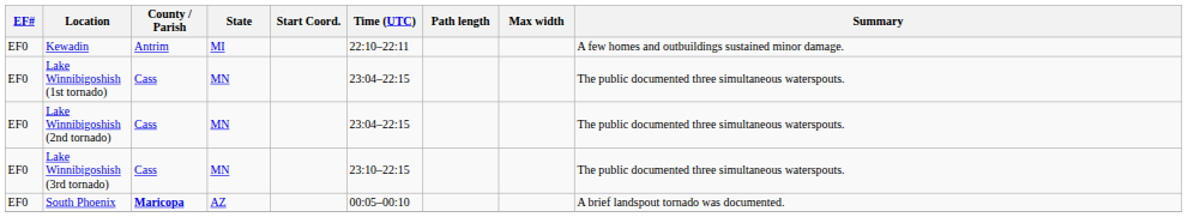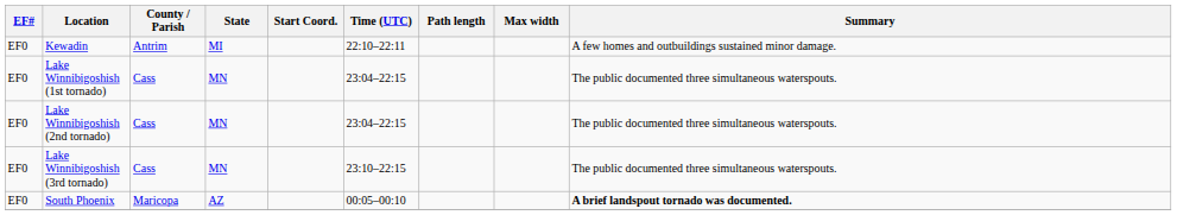South Phoenix | County / Parish: bold -> normal
South Phoenix | Summary: normal -> bold
